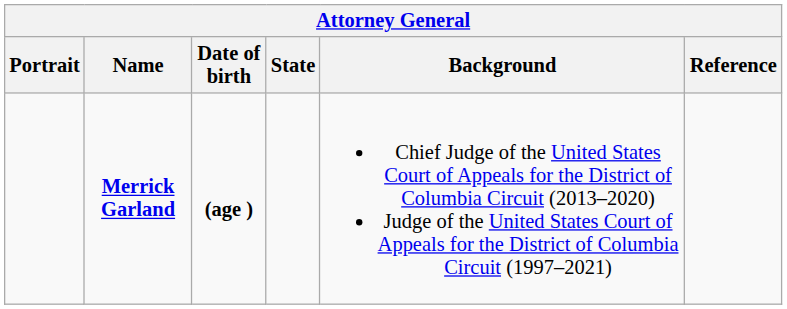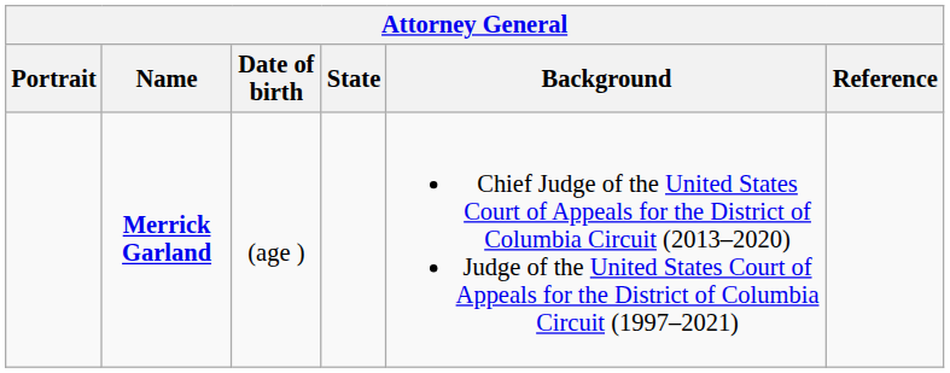Merrick Garland | Date of birth: bold -> normal
